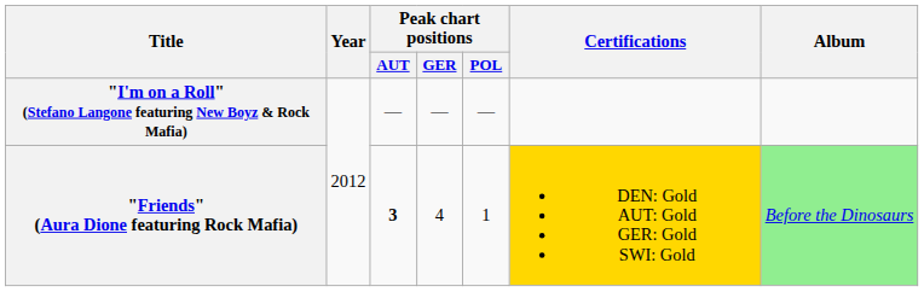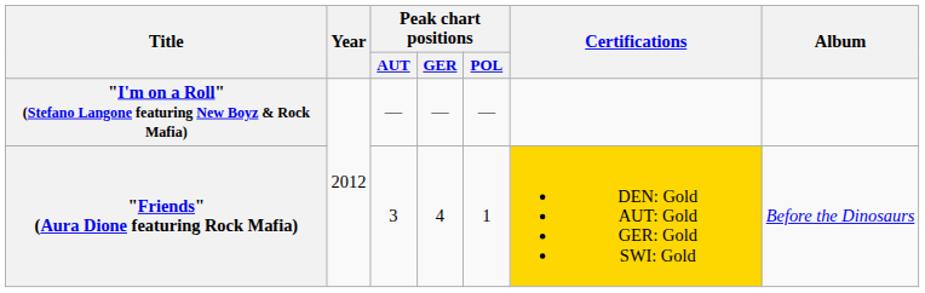"Friends" (Aura Dione featuring Rock Mafia) | Peak chart positions / AUT: bold -> normal
"Friends" (Aura Dione featuring Rock Mafia) | Album: lightgreen background -> no background
